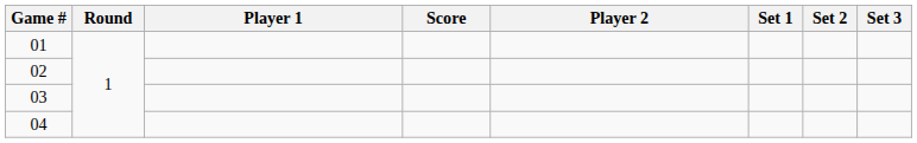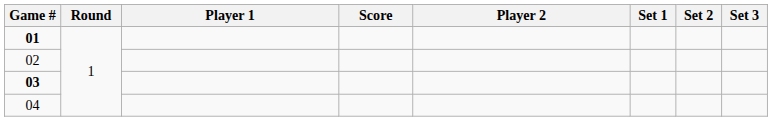01 | Game #: normal -> bold
03 | Game #: normal -> bold
